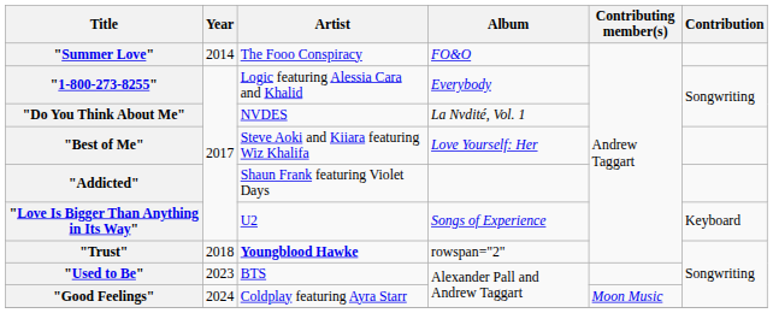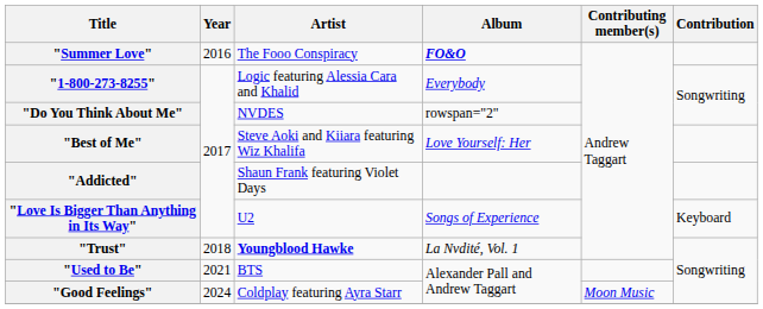"Summer Love" | Year: 2014 -> 2016
"Summer Love" | Album: normal -> bold
"Do You Think About Me" | Album: La Nvdité, Vol. 1 -> rowspan="2"
"Trust" | Album: rowspan="2" -> La Nvdité, Vol. 1
"Used to Be" | Year: 2023 -> 2021
